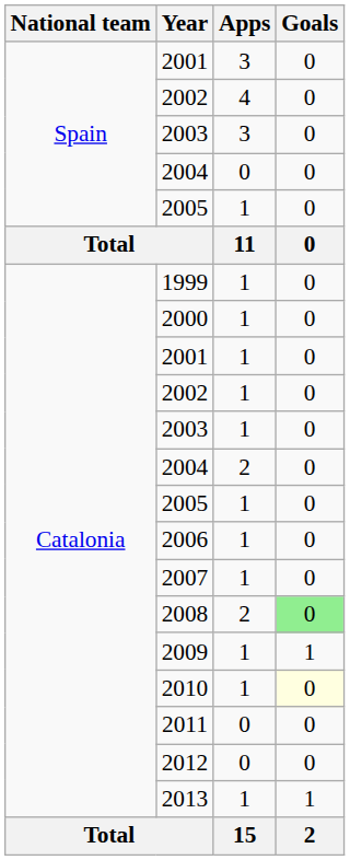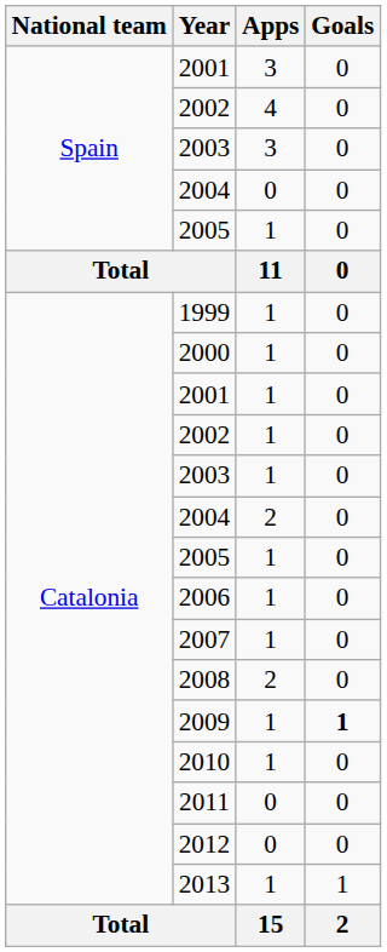2008 | Goals: lightgreen background -> no background
2009 | Goals: normal -> bold
2010 | Goals: lightyellow background -> no background
